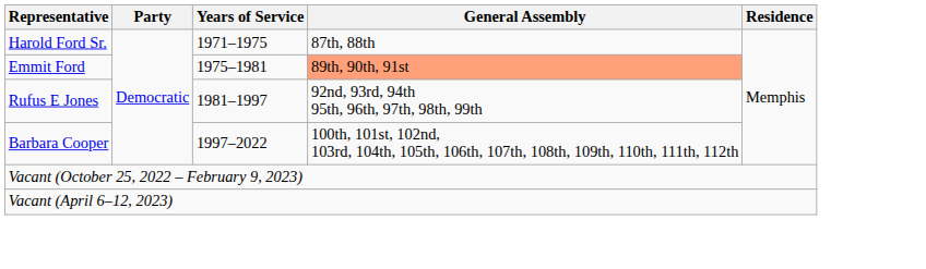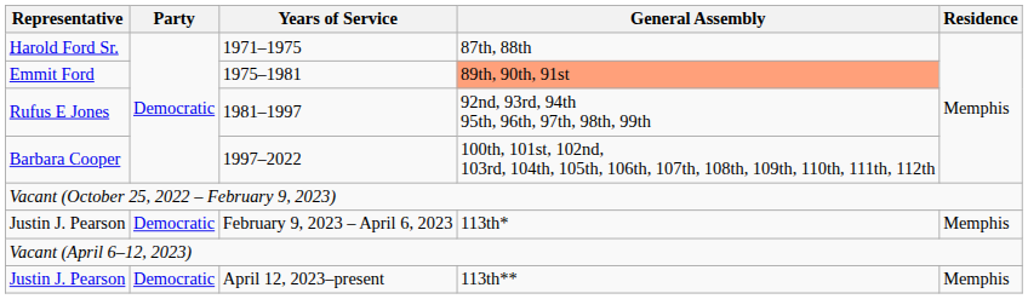+ row: Justin J. Pearson | Democratic | February 9, 2023 – April 6, 2023 | 113th* | Memphis
+ row: Justin J. Pearson | Democratic | April 12, 2023–present | 113th** | Memphis
